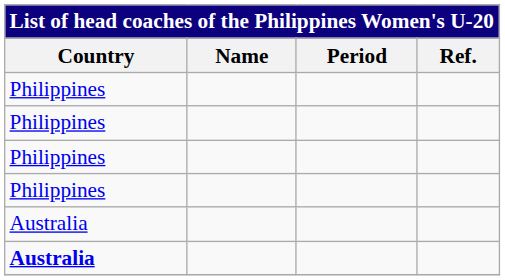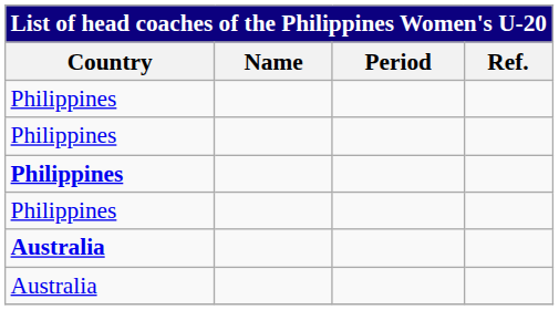row 5 | Country: normal -> bold
row 7 | Country: normal -> bold
row 8 | Country: bold -> normal
